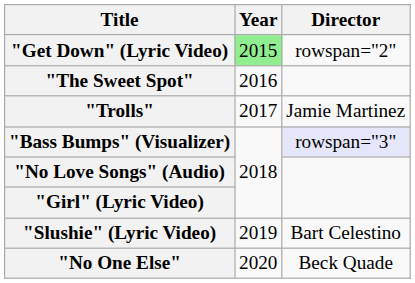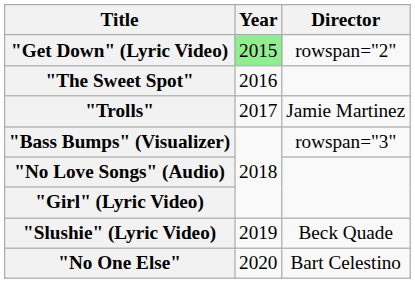"Bass Bumps" (Visualizer) | Director: lavender background -> no background
"Slushie" (Lyric Video) | Director: Bart Celestino -> Beck Quade
"No One Else" | Director: Beck Quade -> Bart Celestino
